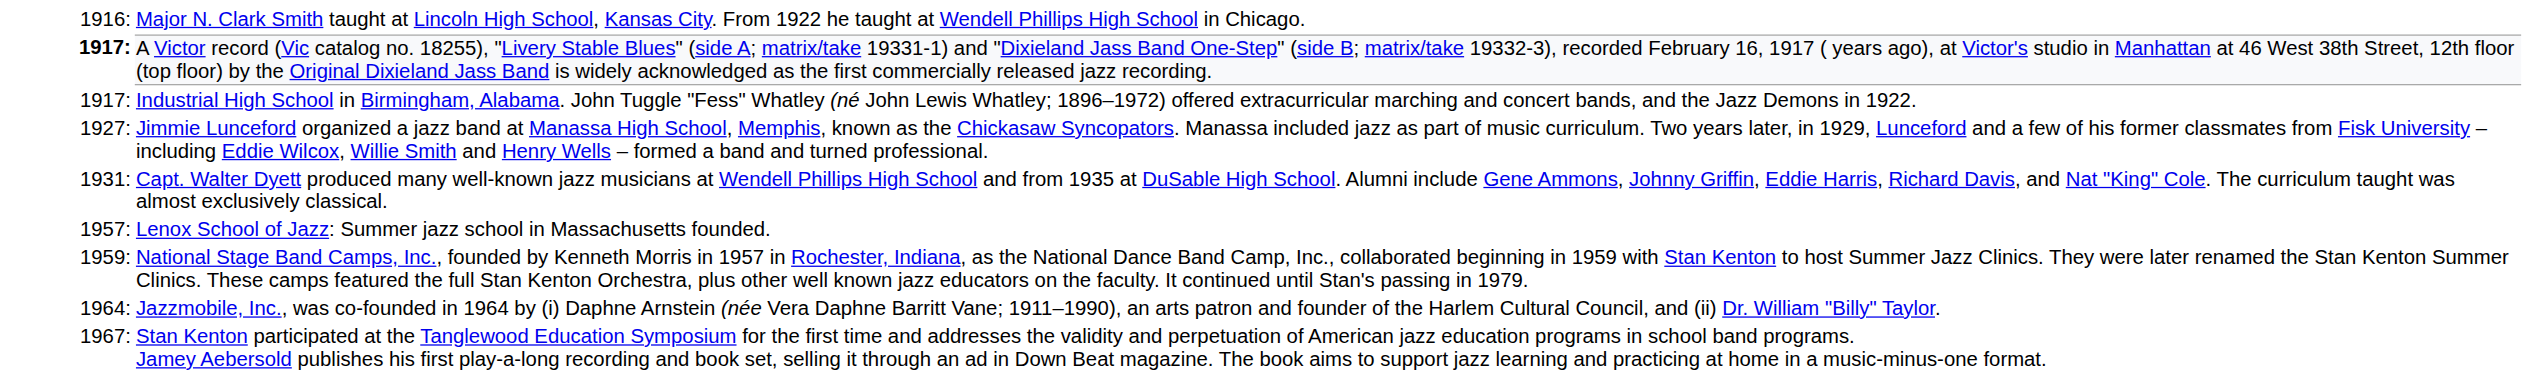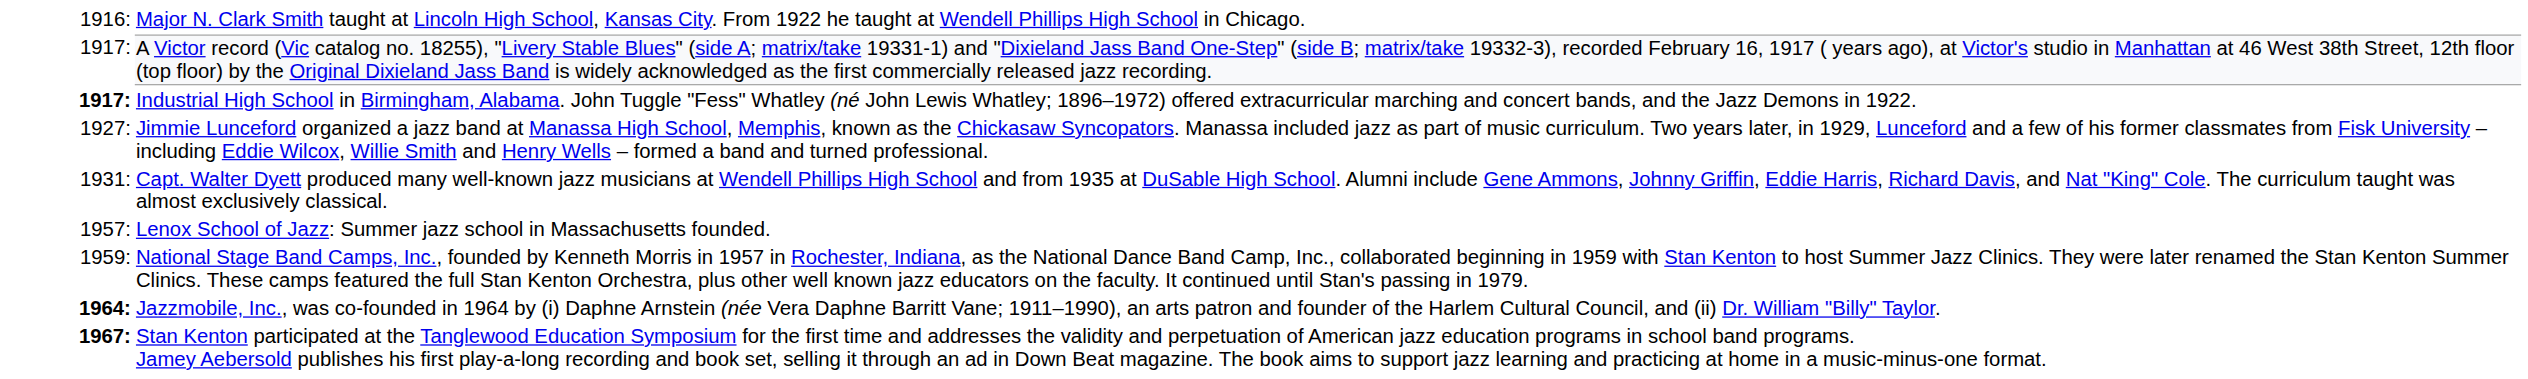row 2 | column 1: bold -> normal
row 3 | column 1: normal -> bold
row 8 | column 1: normal -> bold
row 9 | column 1: normal -> bold
